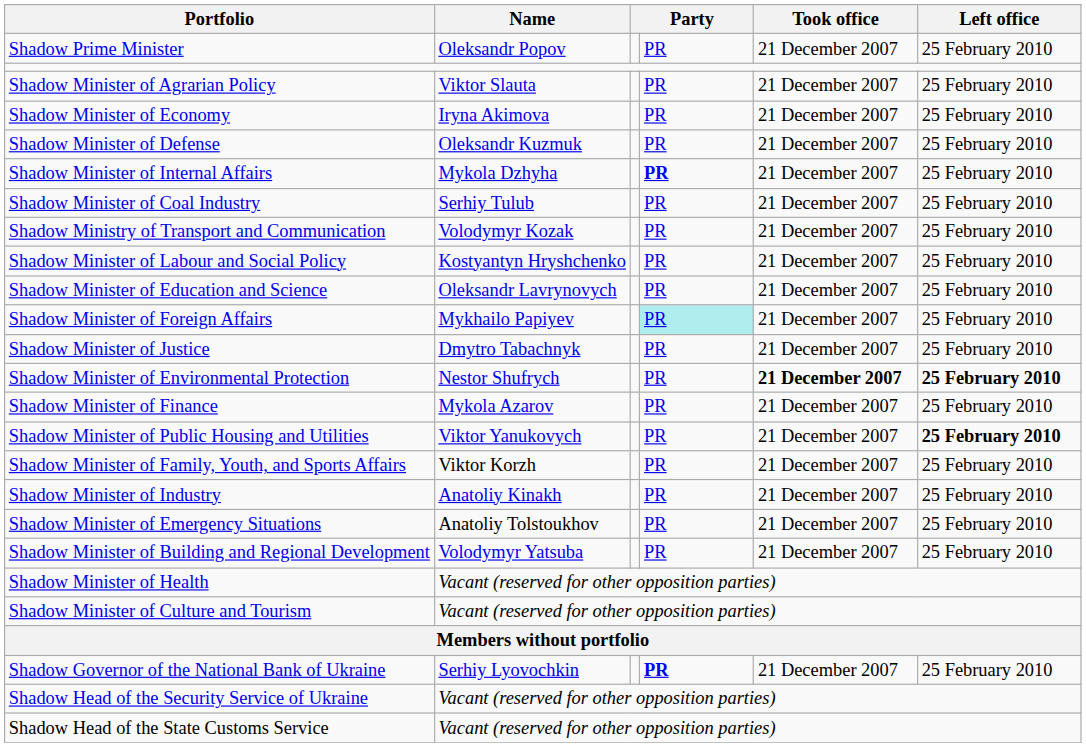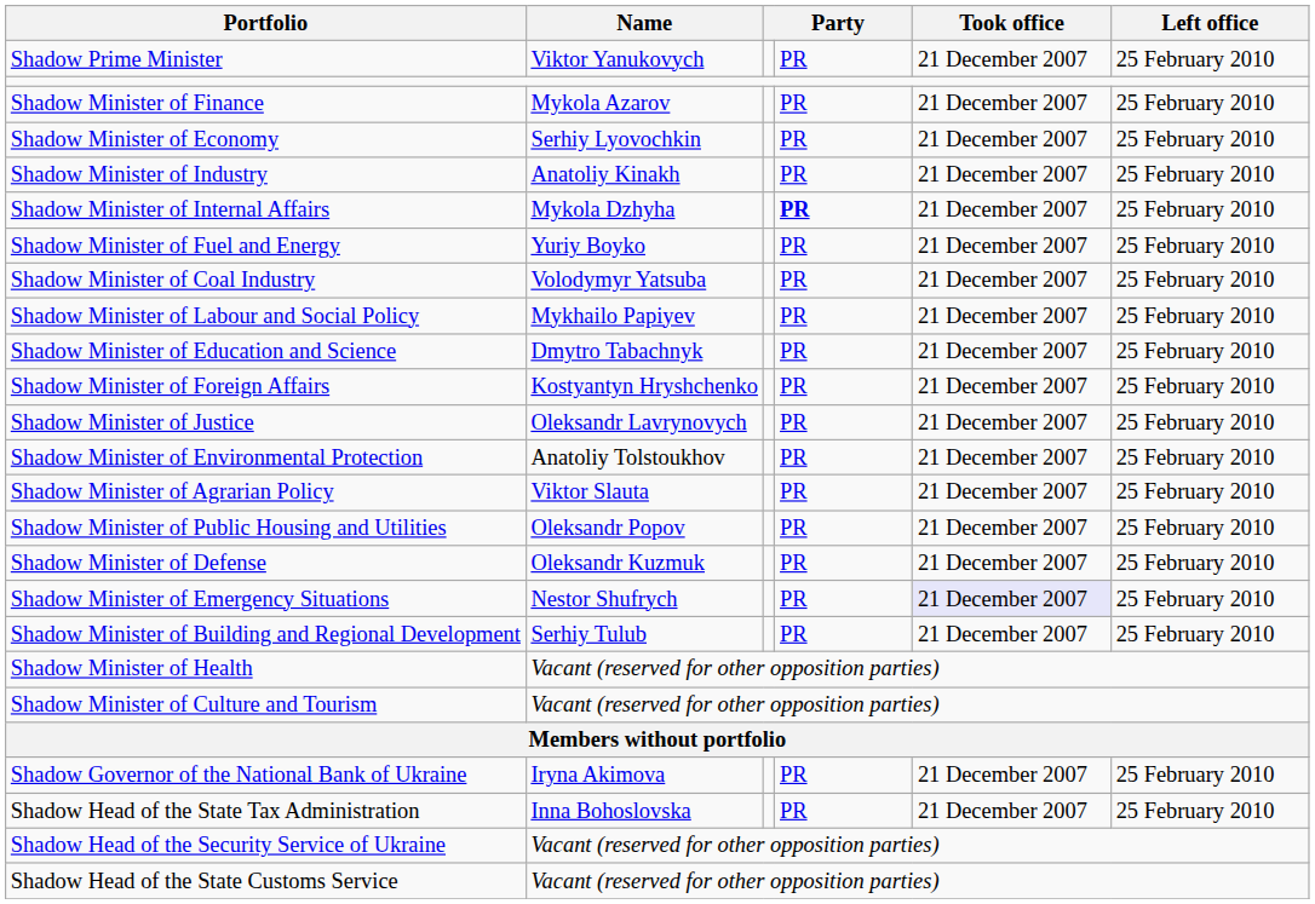Shadow Prime Minister | Name: Oleksandr Popov -> Viktor Yanukovych
rows swapped: Shadow Minister of Finance <-> Shadow Minister of Agrarian Policy
Shadow Minister of Economy | Name: Iryna Akimova -> Serhiy Lyovochkin
rows swapped: Shadow Minister of Defense <-> Shadow Minister of Industry
+ row: Shadow Minister of Fuel and Energy | Yuriy Boyko | PR | 21 December 2007 | 25 February 2010
Shadow Minister of Coal Industry | Name: Serhiy Tulub -> Volodymyr Yatsuba
- row: Shadow Ministry of Transport and Communication | Volodymyr Kozak | PR | 21 December 2007 | 25 February 2010
Shadow Minister of Labour and Social Policy | Name: Kostyantyn Hryshchenko -> Mykhailo Papiyev
Shadow Minister of Education and Science | Name: Oleksandr Lavrynovych -> Dmytro Tabachnyk
Shadow Minister of Foreign Affairs | Name: Mykhailo Papiyev -> Kostyantyn Hryshchenko
Shadow Minister of Foreign Affairs | column 4: paleturquoise background -> no background
Shadow Minister of Justice | Name: Dmytro Tabachnyk -> Oleksandr Lavrynovych
Shadow Minister of Environmental Protection | Name: Nestor Shufrych -> Anatoliy Tolstoukhov
Shadow Minister of Environmental Protection | Took office: bold -> normal
Shadow Minister of Environmental Protection | Left office: bold -> normal
Shadow Minister of Public Housing and Utilities | Name: Viktor Yanukovych -> Oleksandr Popov
Shadow Minister of Public Housing and Utilities | Left office: bold -> normal
- row: Shadow Minister of Family, Youth, and Sports Affairs | Viktor Korzh | PR | 21 December 2007 | 25 February 2010
Shadow Minister of Emergency Situations | Name: Anatoliy Tolstoukhov -> Nestor Shufrych
Shadow Minister of Emergency Situations | Took office: no background -> lavender background
Shadow Minister of Building and Regional Development | Name: Volodymyr Yatsuba -> Serhiy Tulub
Shadow Governor of the National Bank of Ukraine | Name: Serhiy Lyovochkin -> Iryna Akimova
Shadow Governor of the National Bank of Ukraine | column 4: bold -> normal
+ row: Shadow Head of the State Tax Administration | Inna Bohoslovska | PR | 21 December 2007 | 25 February 2010
